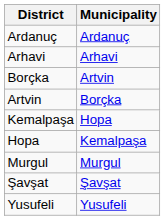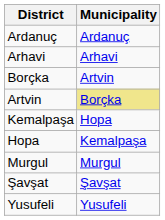row 5 | Municipality: no background -> khaki background
